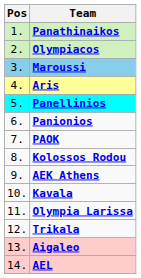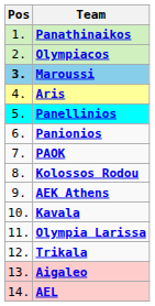Maroussi | Pos: normal -> bold
